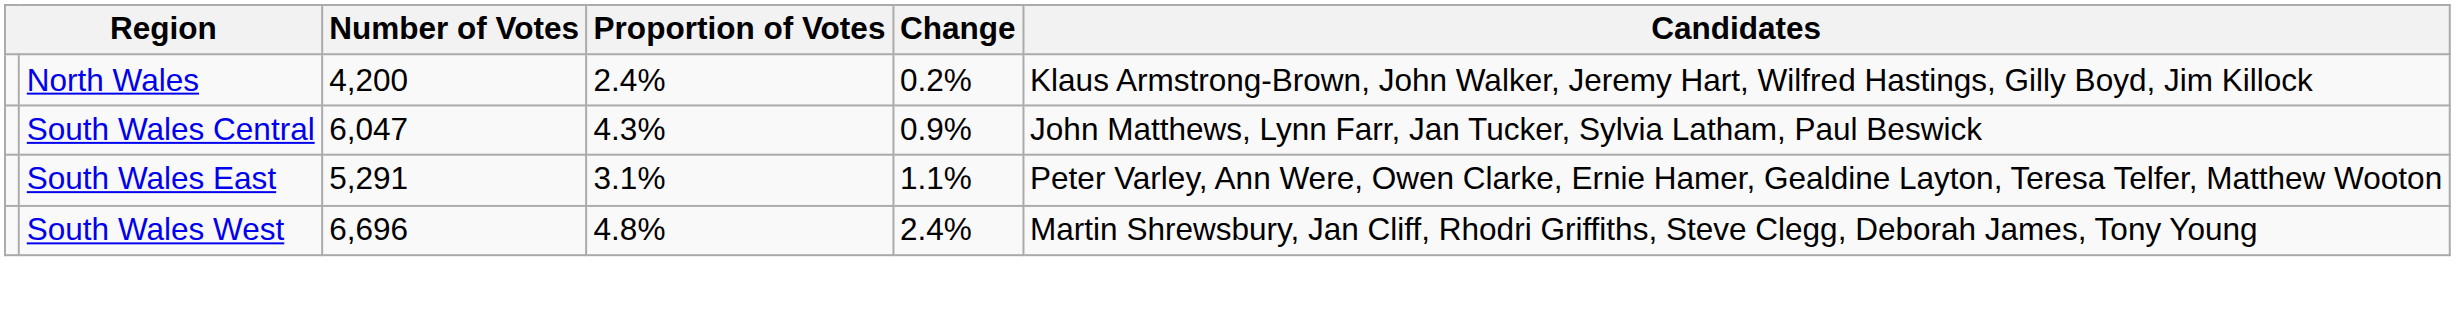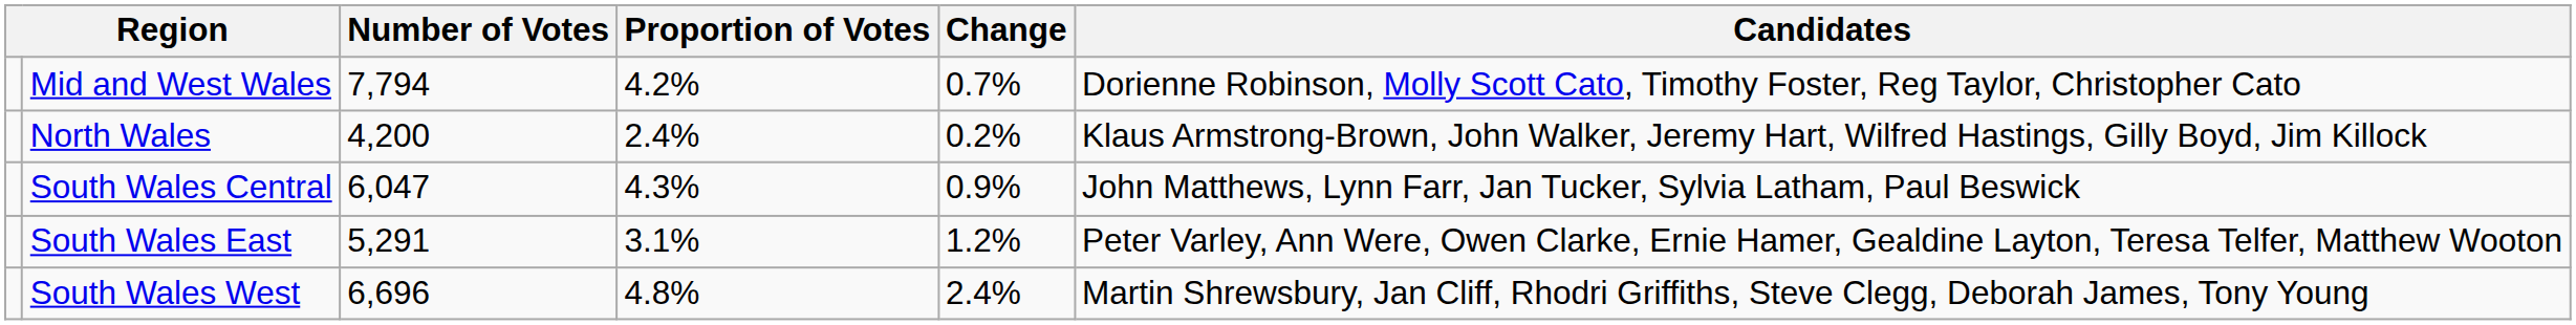+ row: Mid and West Wales | 7,794 | 4.2% | 0.7% | Dorienne Robinson, Molly Scott Cato, Timothy Foster, Reg Taylor, Christopher Cato
South Wales East | Change: 1.1% -> 1.2%
